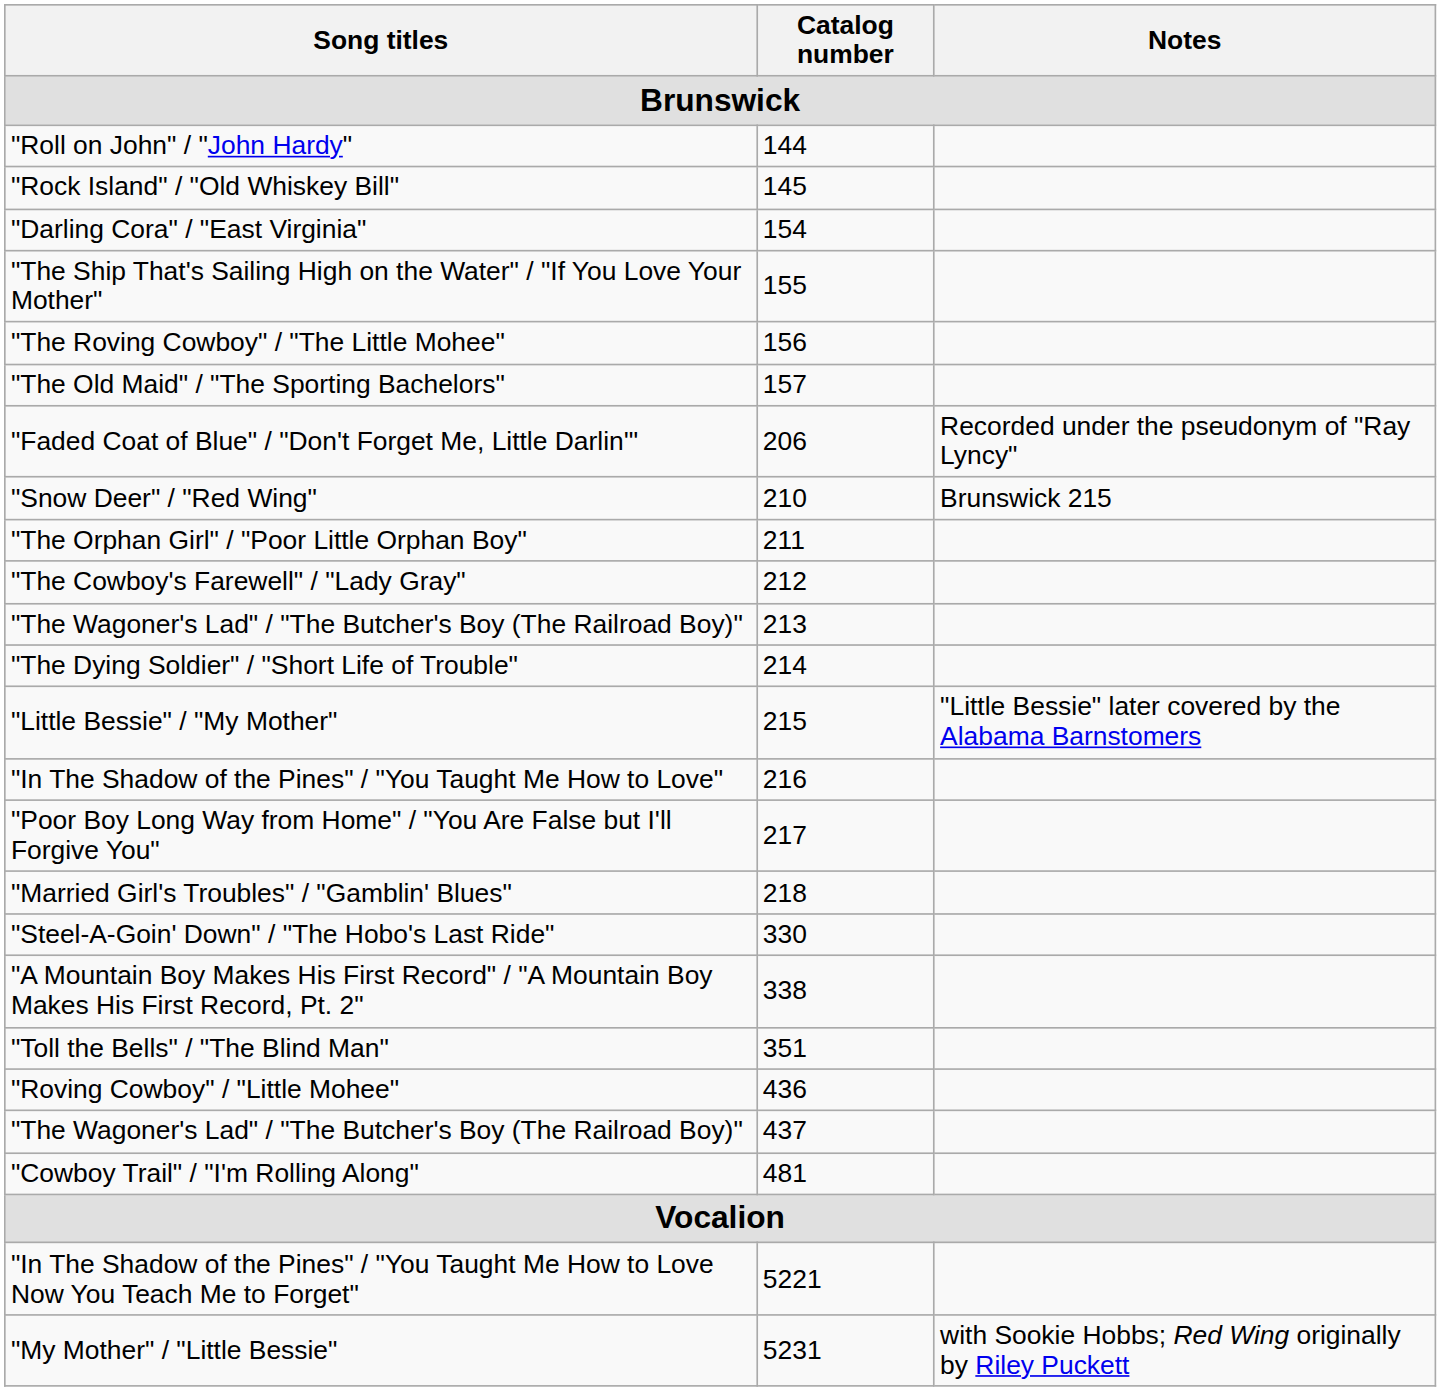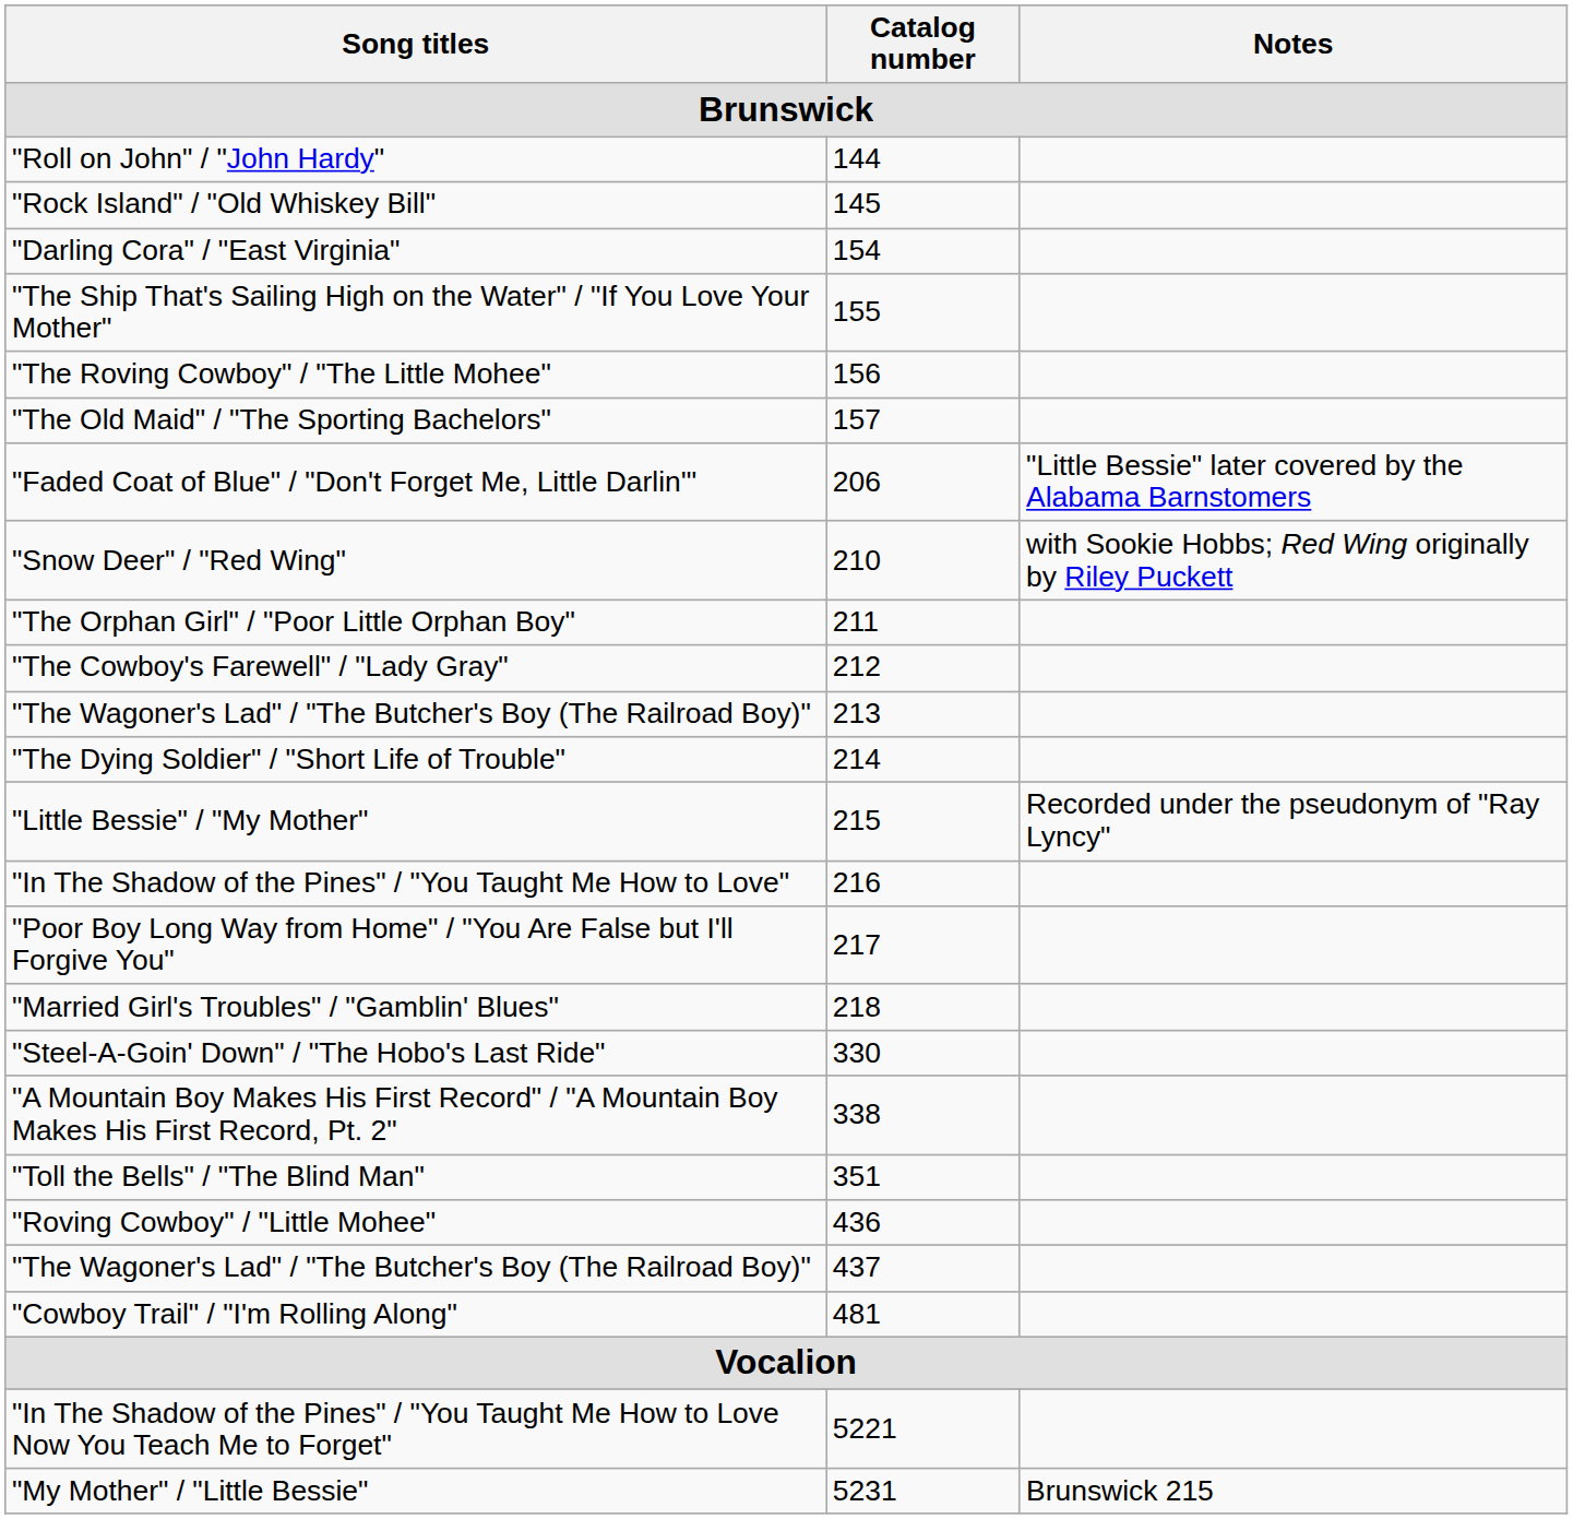"Faded Coat of Blue" / "Don't Forget Me, Little Darlin'" | Notes: Recorded under the pseudonym of "Ray Lyncy" -> "Little Bessie" later covered by the Alabama Barnstomers
"Snow Deer" / "Red Wing" | Notes: Brunswick 215 -> with Sookie Hobbs; Red Wing originally by Riley Puckett
"Little Bessie" / "My Mother" | Notes: "Little Bessie" later covered by the Alabama Barnstomers -> Recorded under the pseudonym of "Ray Lyncy"
"My Mother" / "Little Bessie" | Notes: with Sookie Hobbs; Red Wing originally by Riley Puckett -> Brunswick 215
